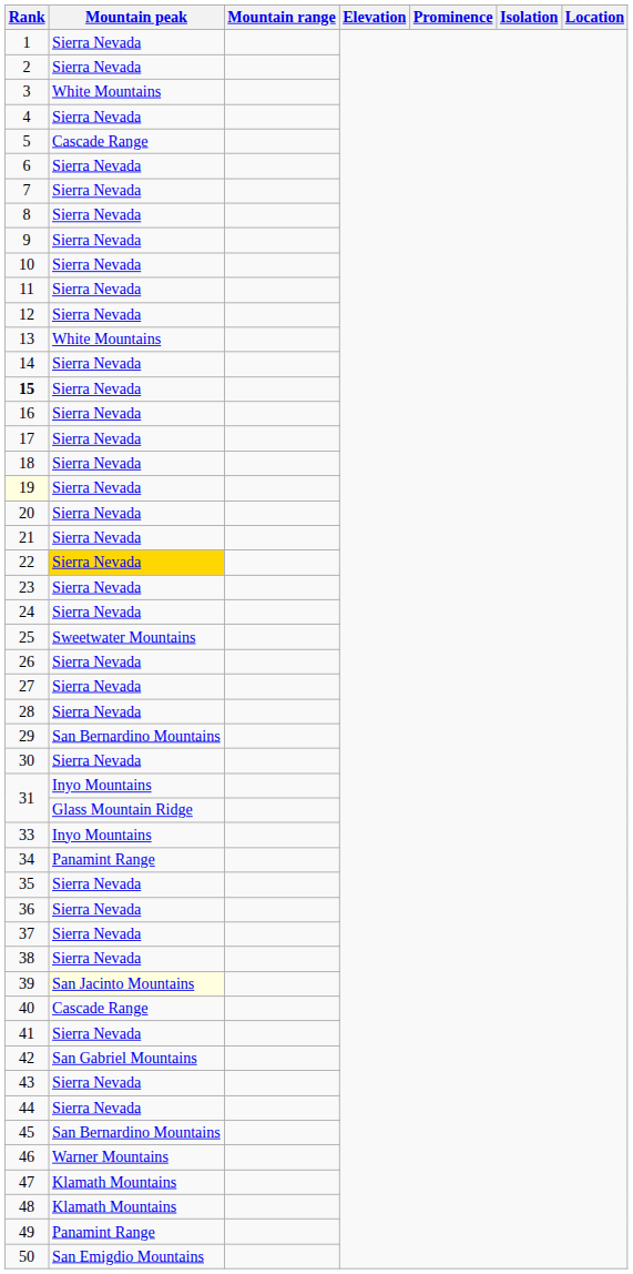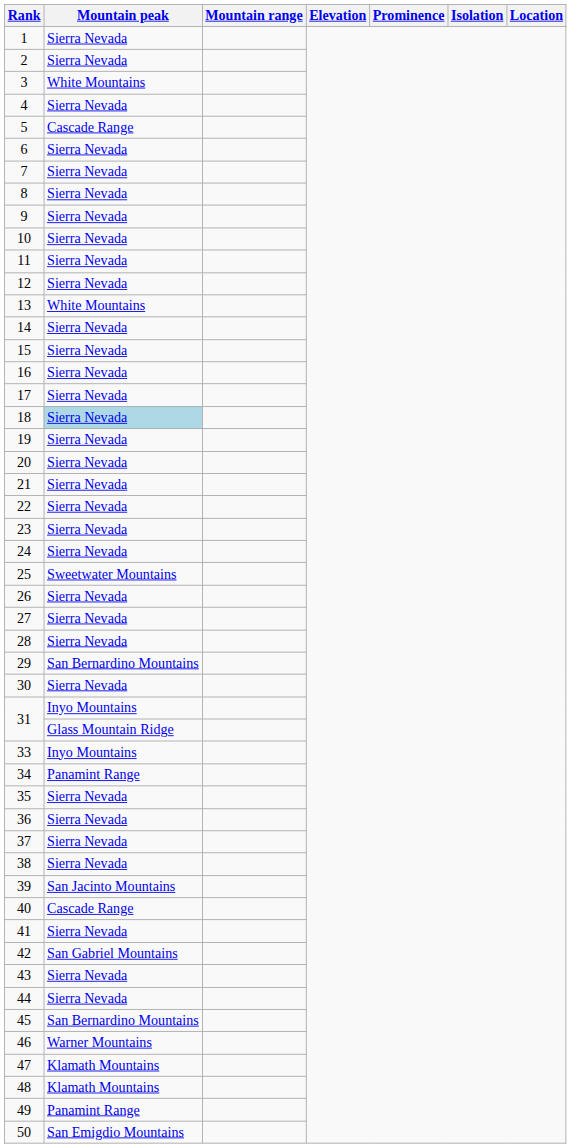15 | Rank: bold -> normal
18 | Mountain peak: no background -> lightblue background
19 | Rank: lightyellow background -> no background
22 | Mountain peak: gold background -> no background
39 | Mountain peak: lightyellow background -> no background
